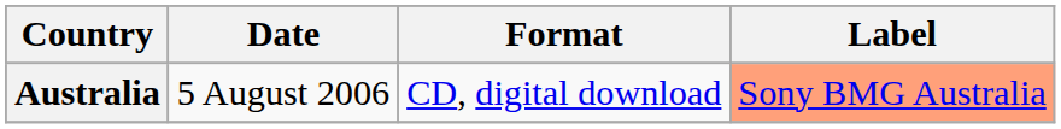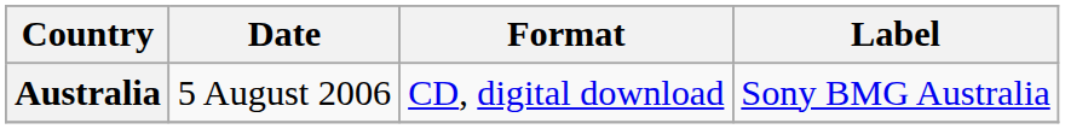Australia | Label: lightsalmon background -> no background
